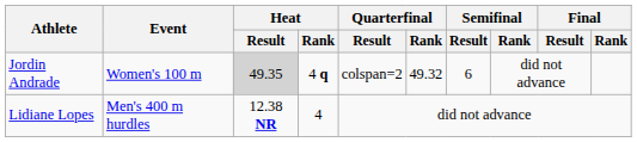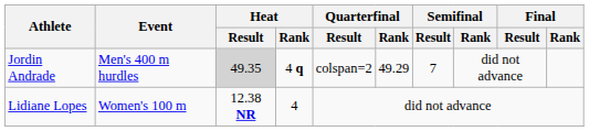Jordin Andrade | Event: Women's 100 m -> Men's 400 m hurdles
Jordin Andrade | Quarterfinal / Rank: 49.32 -> 49.29
Jordin Andrade | Semifinal / Result: 6 -> 7
Lidiane Lopes | Event: Men's 400 m hurdles -> Women's 100 m
